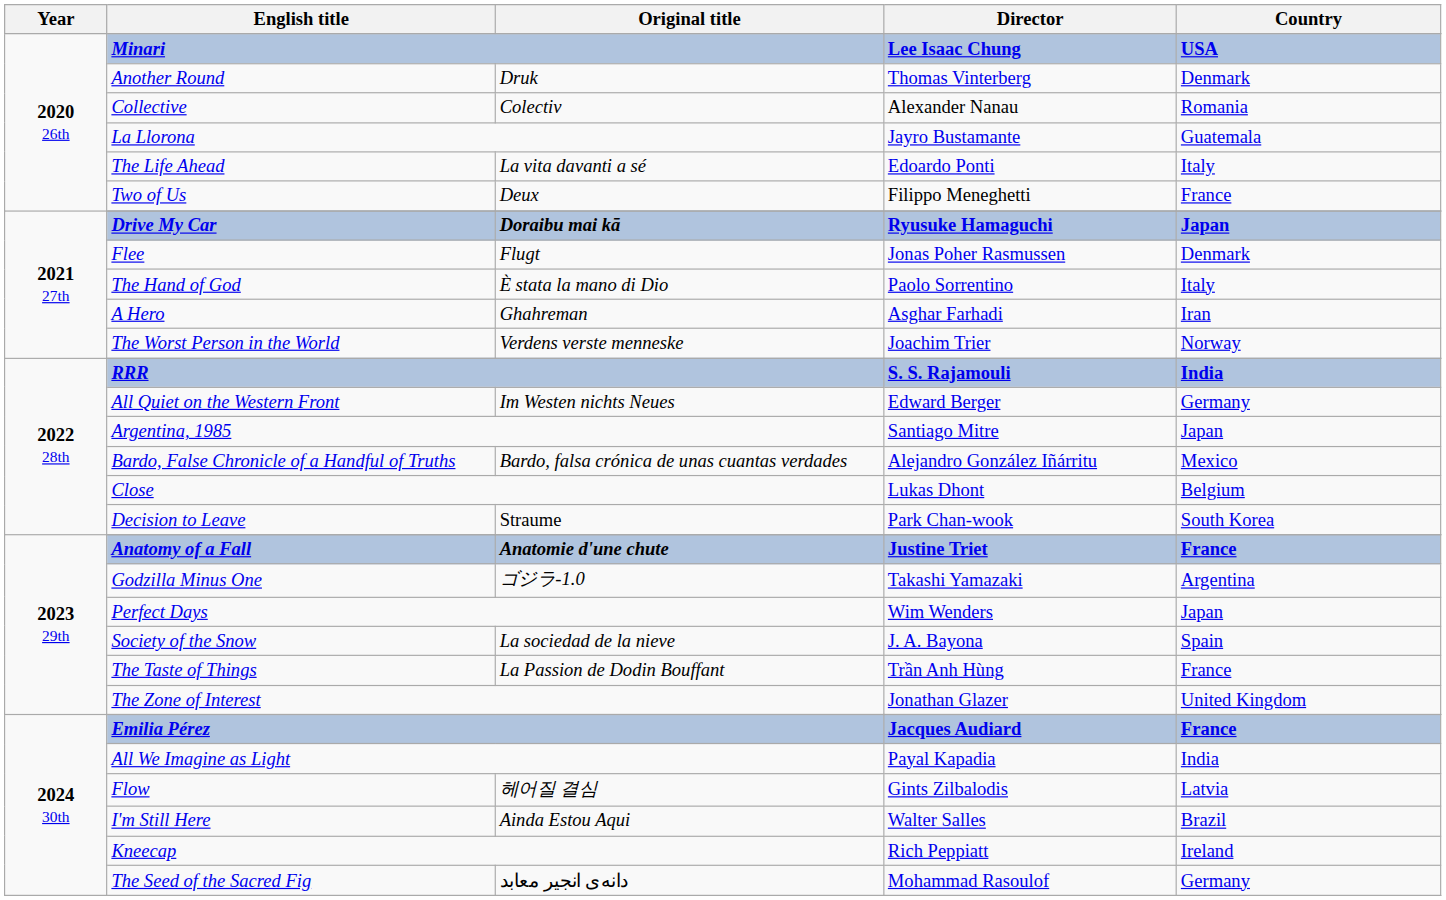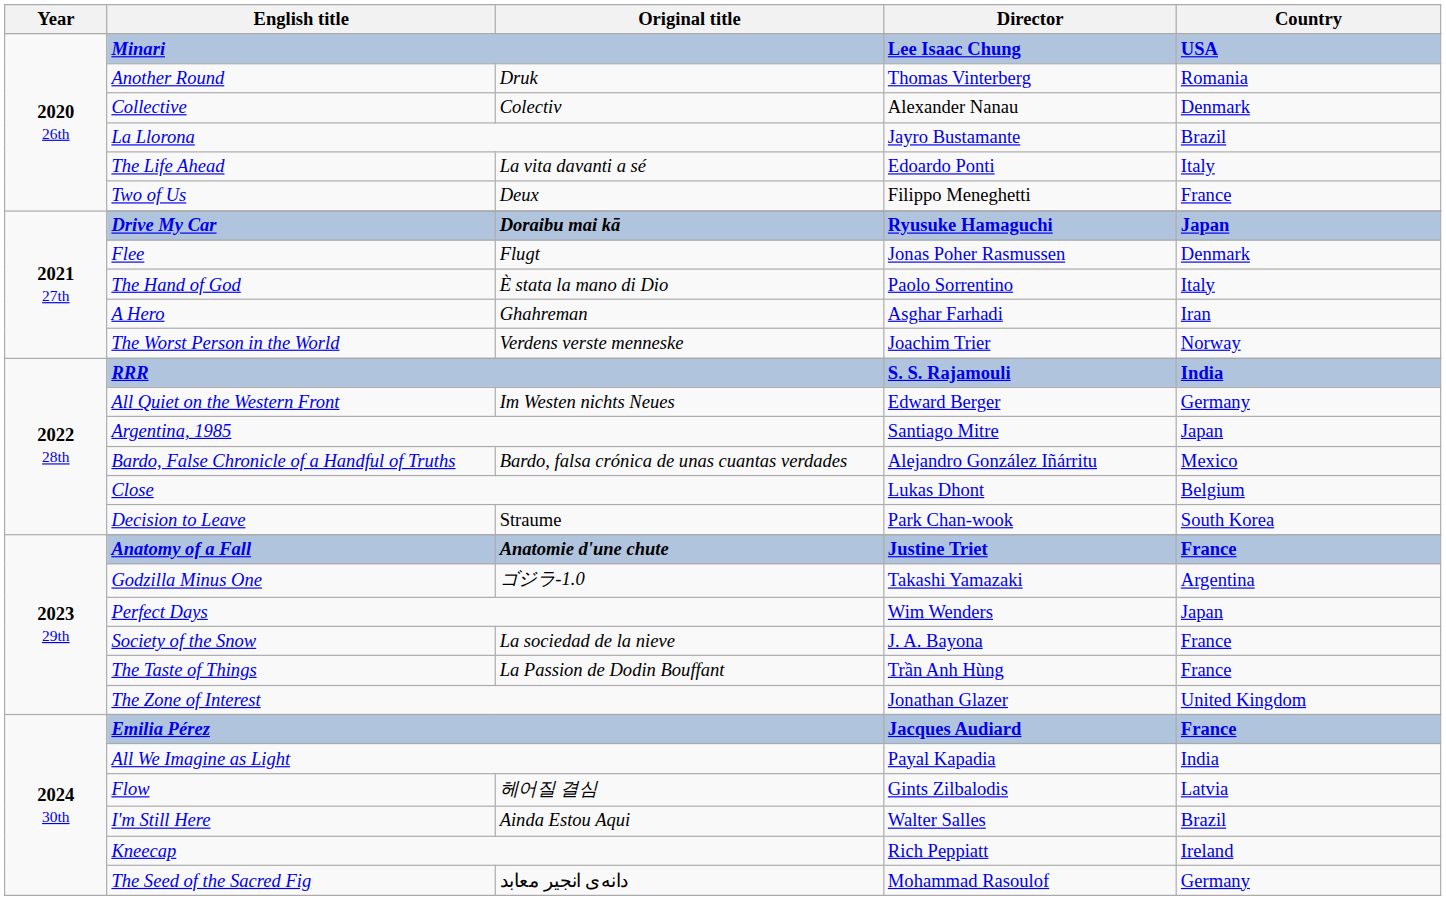Another Round | Country: Denmark -> Romania
Collective | Country: Romania -> Denmark
La Llorona | Country: Guatemala -> Brazil
Society of the Snow | Country: Spain -> France
